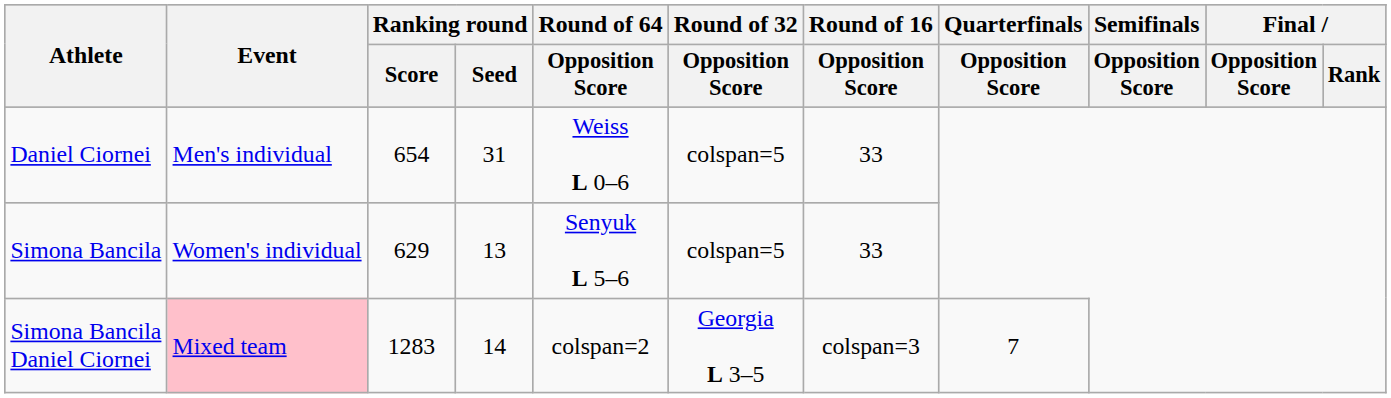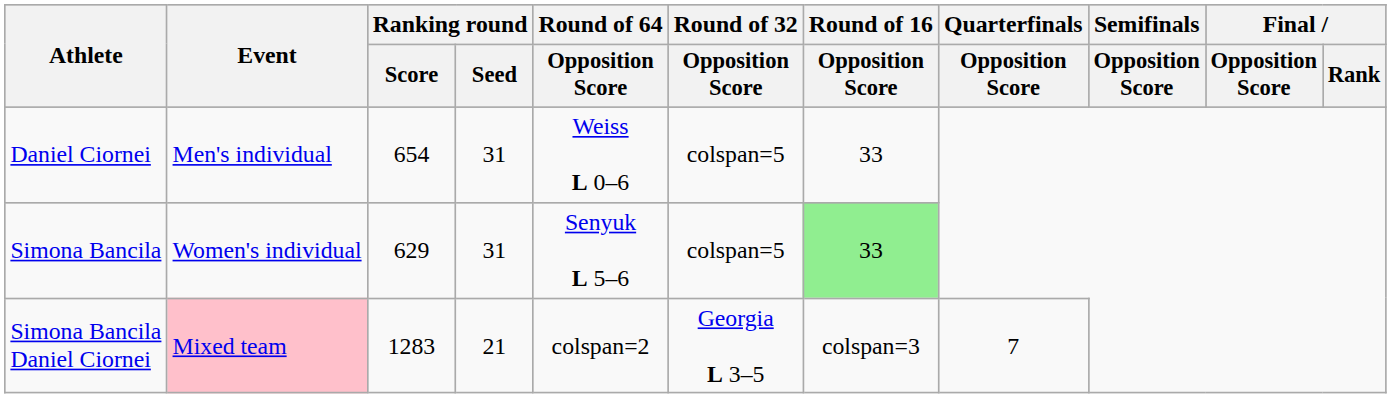Simona Bancila | Ranking round / Seed: 13 -> 31
Simona Bancila | Round of 16 / Opposition Score: no background -> lightgreen background
Simona Bancila Daniel Ciornei | Ranking round / Seed: 14 -> 21
